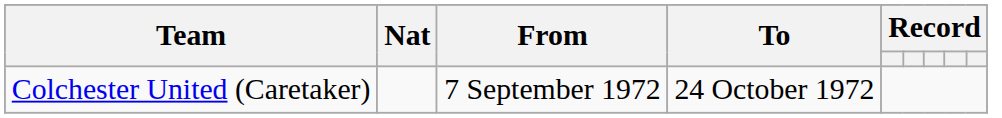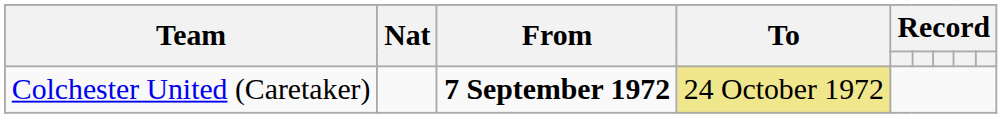Colchester United (Caretaker) | From: normal -> bold
Colchester United (Caretaker) | To: no background -> khaki background
